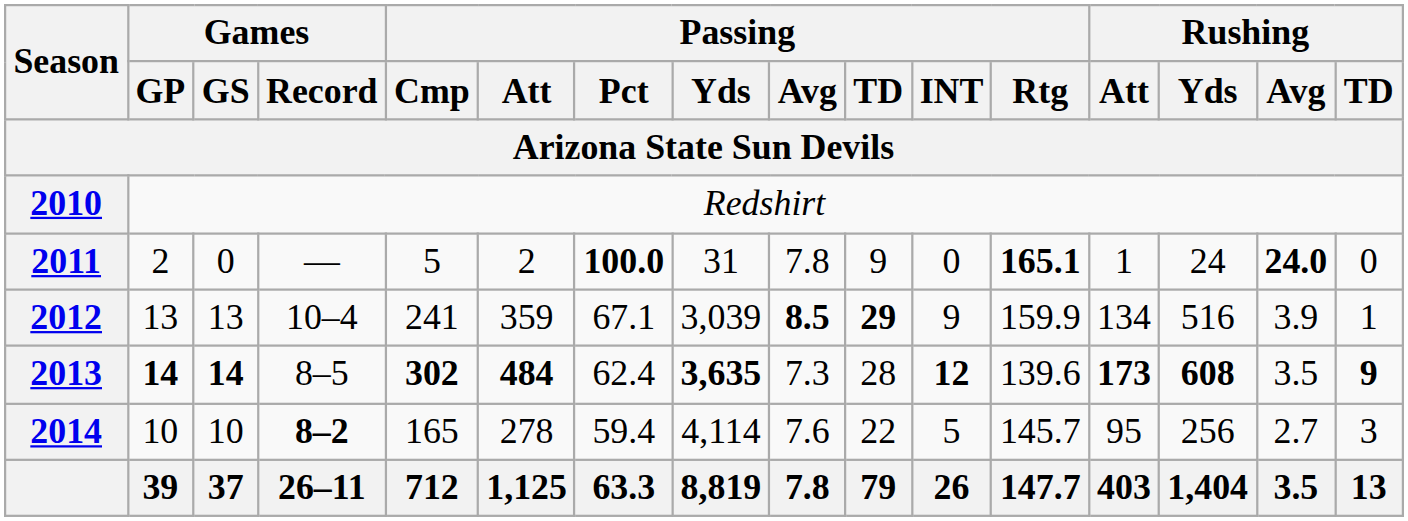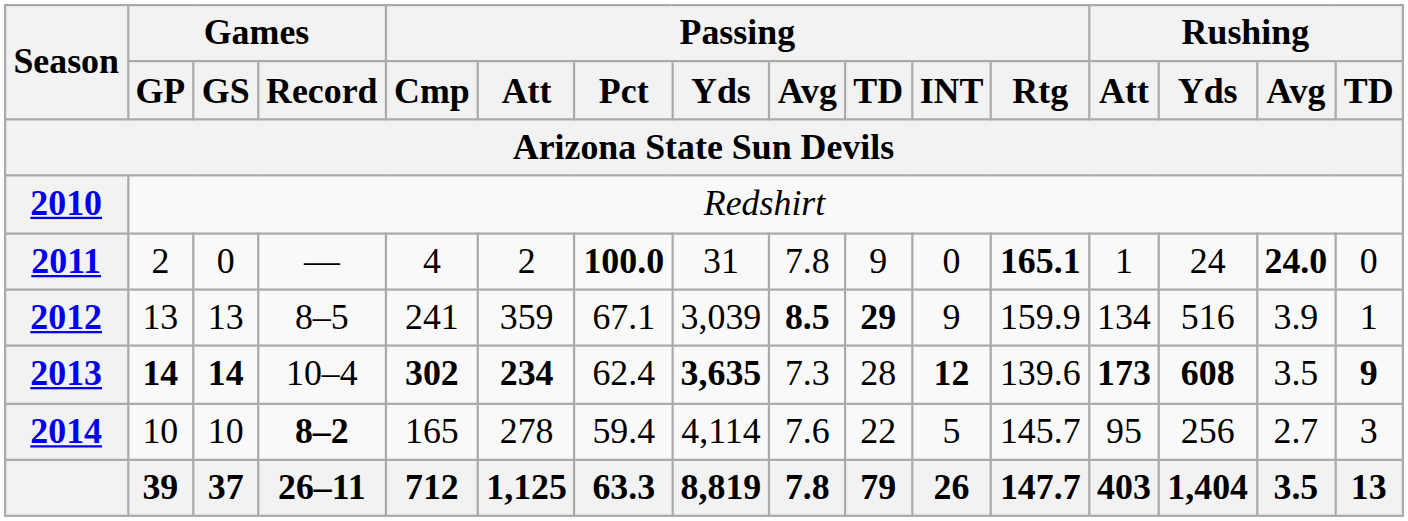2011 | Passing / Cmp: 5 -> 4
2012 | Games / Record: 10–4 -> 8–5
2013 | Games / Record: 8–5 -> 10–4
2013 | Passing / Att: 484 -> 234
